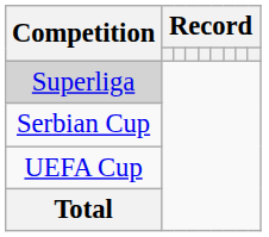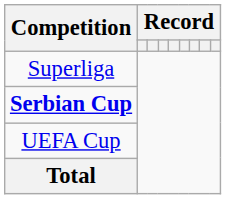Superliga | Competition: lightgrey background -> no background
Serbian Cup | Competition: normal -> bold
